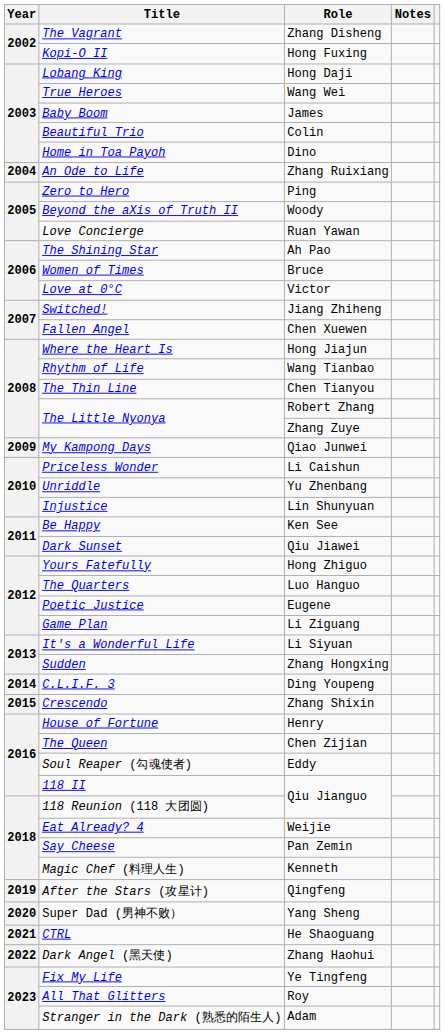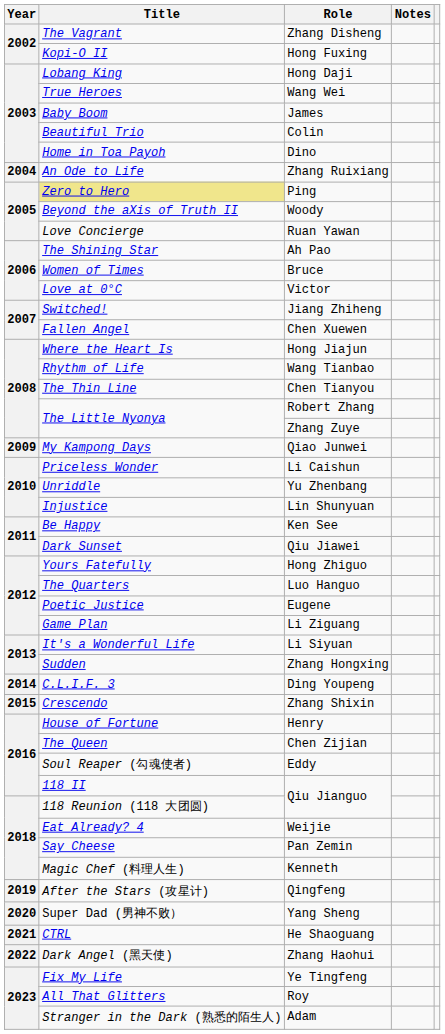Zero to Hero | Title: no background -> khaki background
